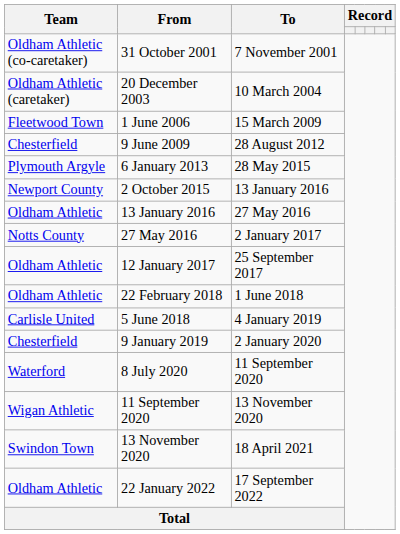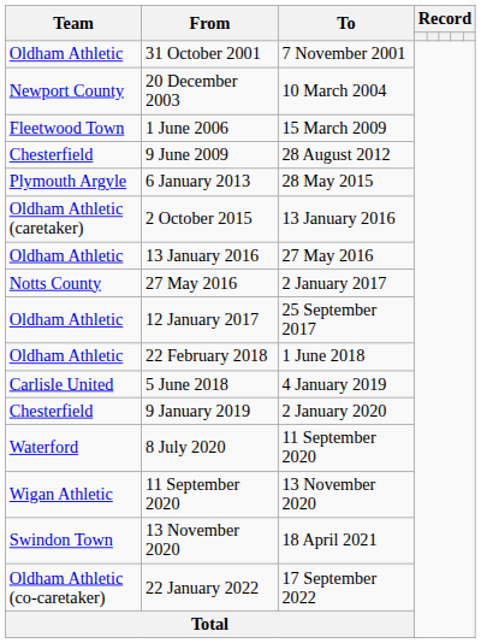31 October 2001 | Team: Oldham Athletic (co-caretaker) -> Oldham Athletic
20 December 2003 | Team: Oldham Athletic (caretaker) -> Newport County
2 October 2015 | Team: Newport County -> Oldham Athletic (caretaker)
22 January 2022 | Team: Oldham Athletic -> Oldham Athletic (co-caretaker)
